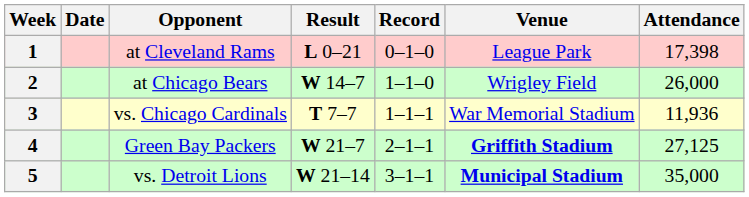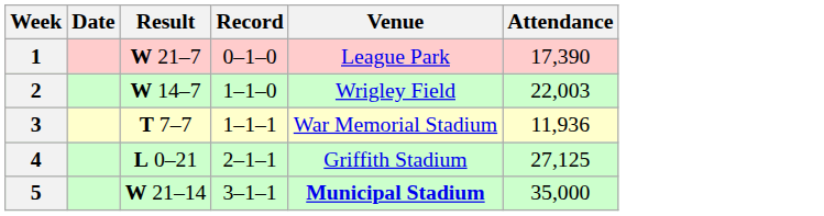- column: Opponent | at Cleveland Rams | at Chicago Bears | vs. Chicago Cardinals | Green Bay Packers | vs. Detroit Lions
1 | Result: L 0–21 -> W 21–7
1 | Attendance: 17,398 -> 17,390
2 | Attendance: 26,000 -> 22,003
4 | Result: W 21–7 -> L 0–21
4 | Venue: bold -> normal
